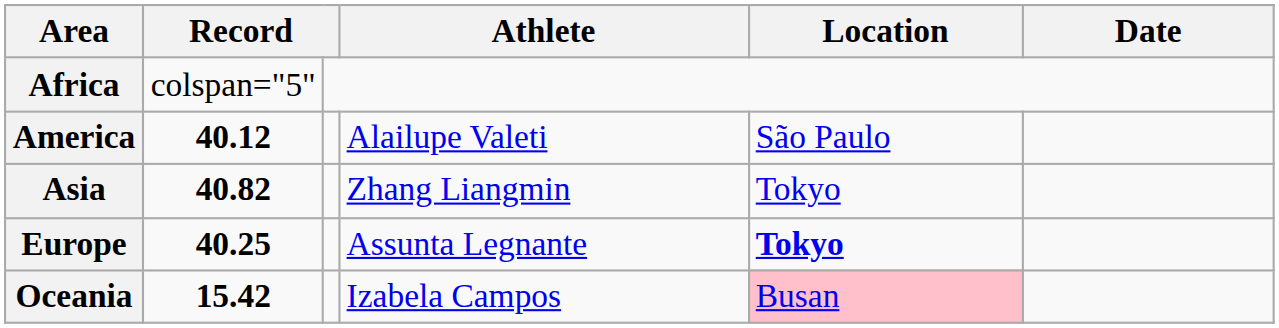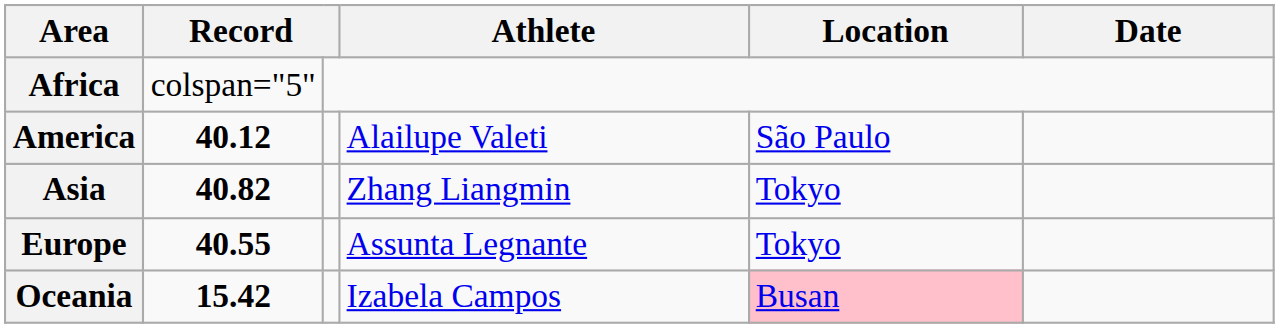Europe | column 2: 40.25 -> 40.55
Europe | Location: bold -> normal
